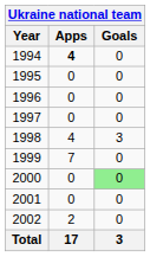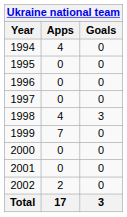1994 | Apps: bold -> normal
2000 | Goals: lightgreen background -> no background
